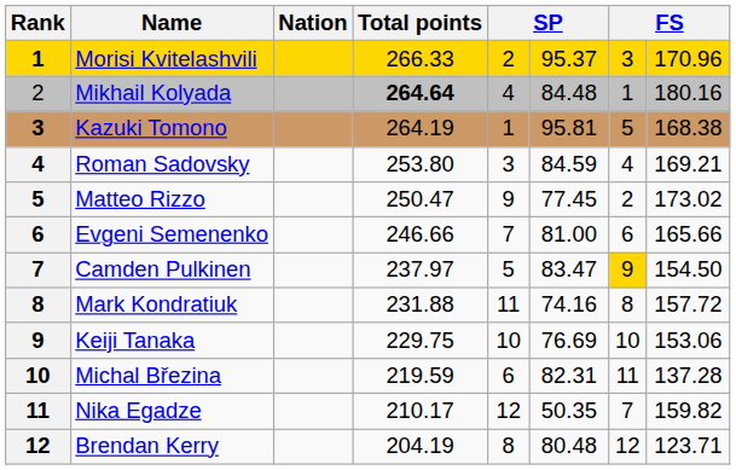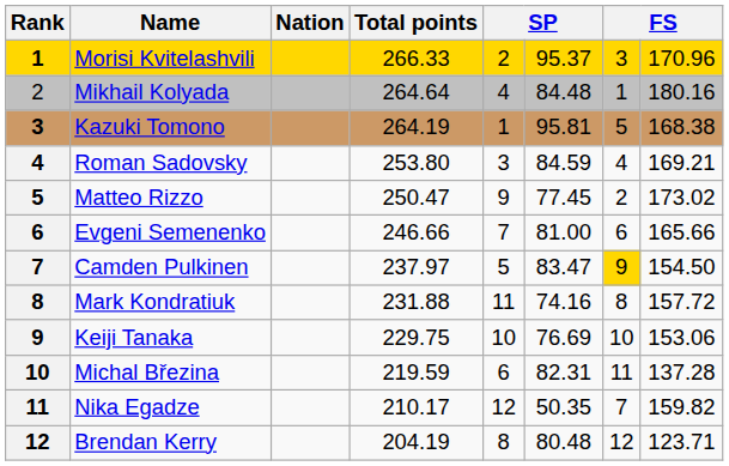Mikhail Kolyada | Total points: bold -> normal
